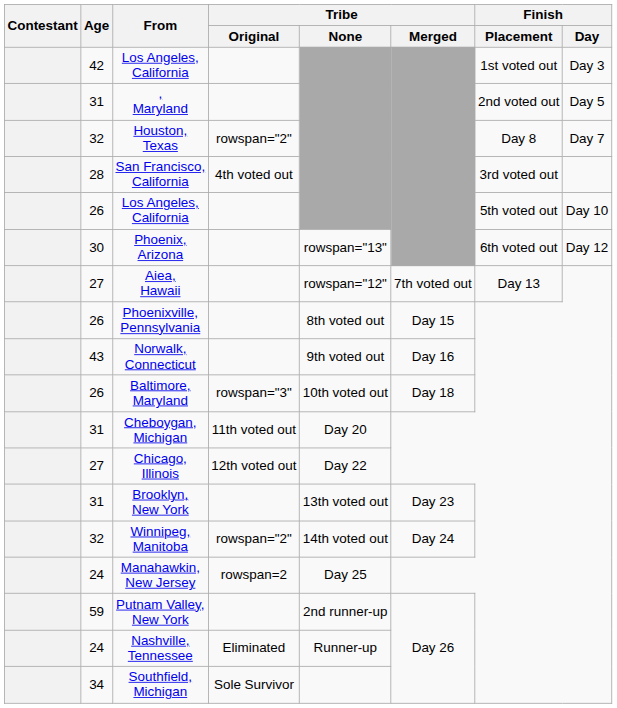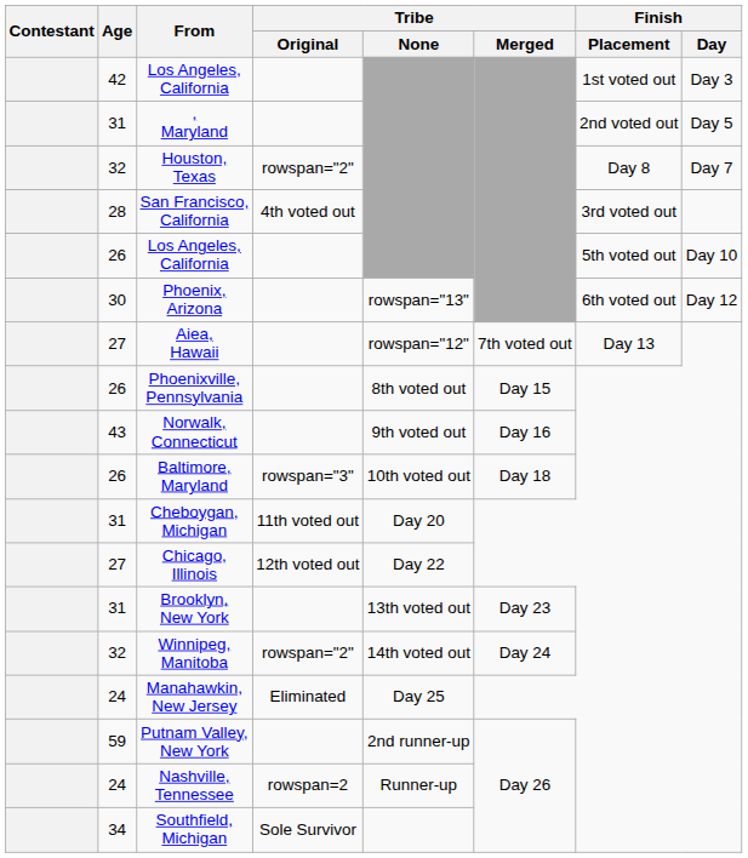Manahawkin, New Jersey | Tribe / Original: rowspan=2 -> Eliminated
Nashville, Tennessee | Tribe / Original: Eliminated -> rowspan=2
